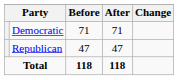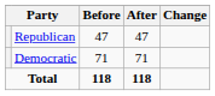rows swapped: Democratic <-> Republican
